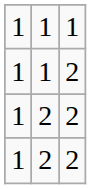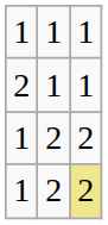row 2 | column 1: 1 -> 2
row 2 | column 3: 2 -> 1
row 4 | column 3: no background -> khaki background
